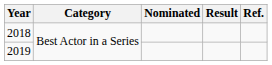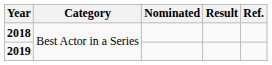2018 | Year: normal -> bold
2019 | Year: normal -> bold
